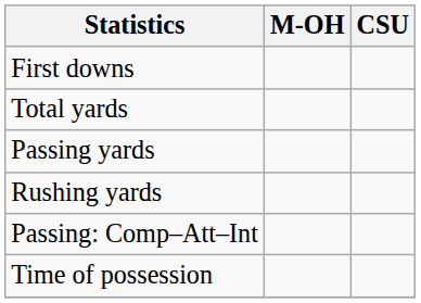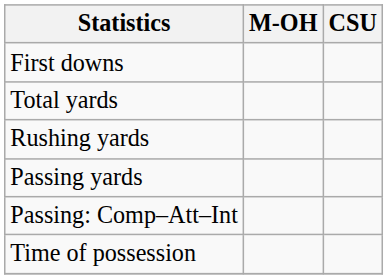rows swapped: Rushing yards <-> Passing yards
